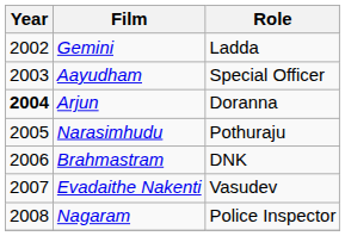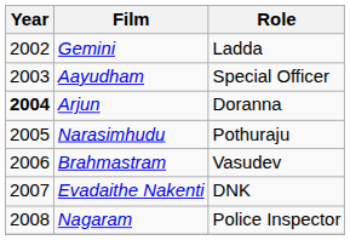Brahmastram | Role: DNK -> Vasudev
Evadaithe Nakenti | Role: Vasudev -> DNK
